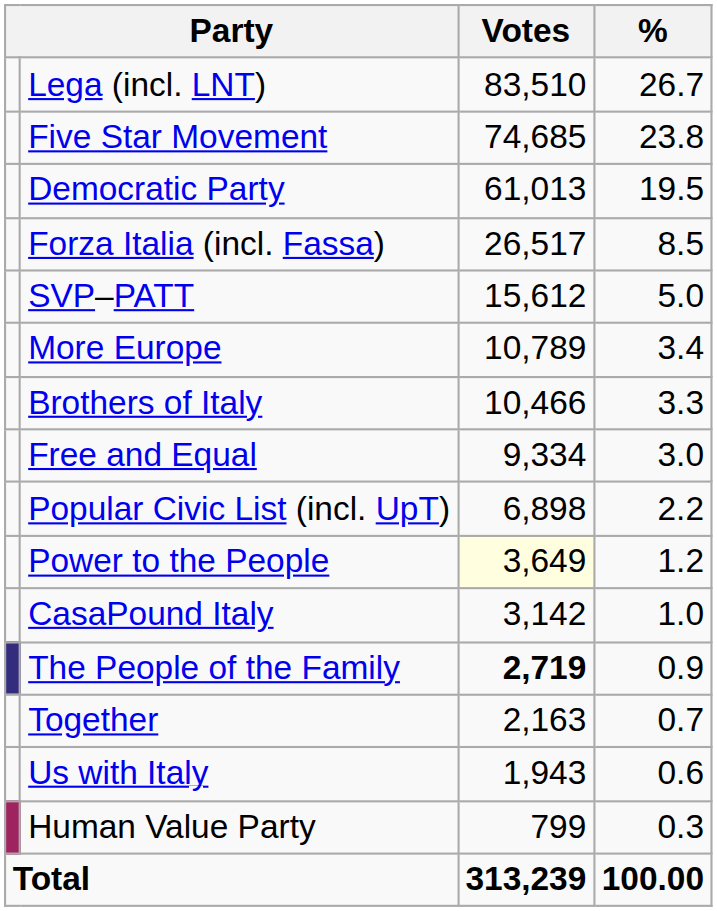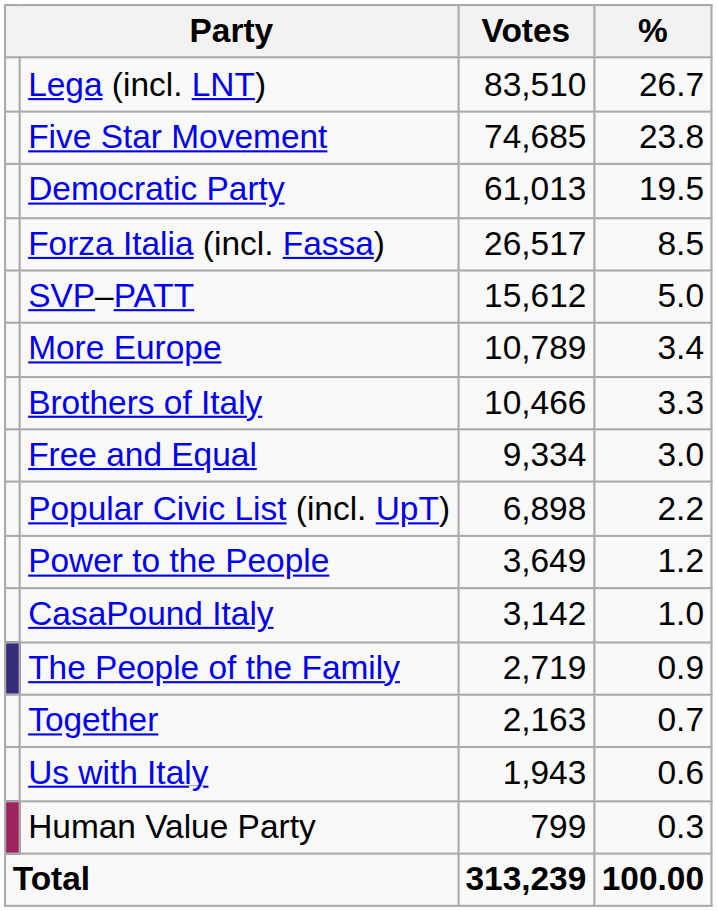Power to the People | Votes: lightyellow background -> no background
The People of the Family | Votes: bold -> normal
